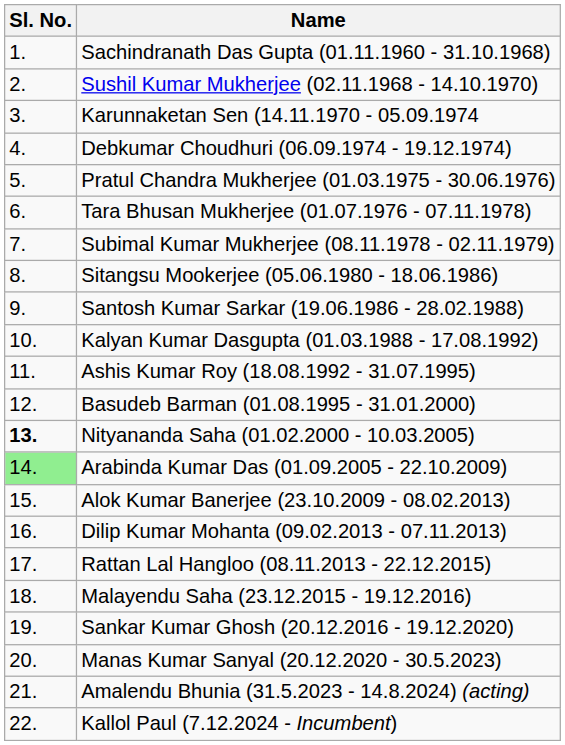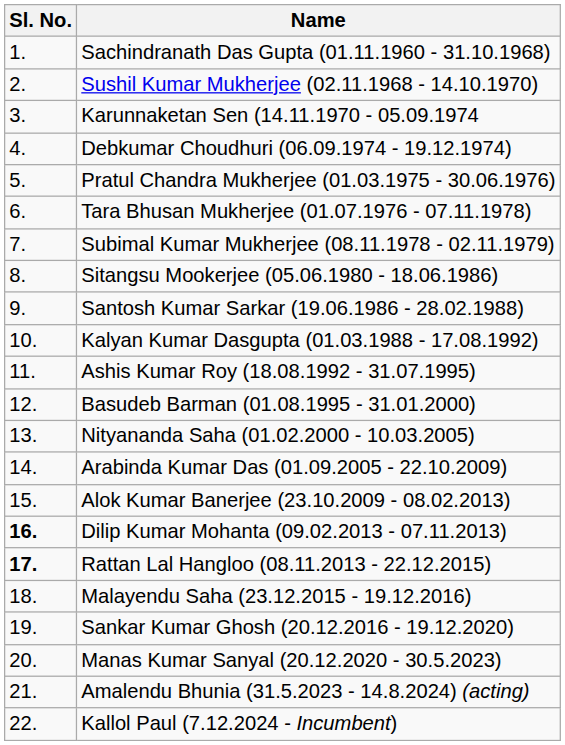Nityananda Saha (01.02.2000 - 10.03.2005) | Sl. No.: bold -> normal
Arabinda Kumar Das (01.09.2005 - 22.10.2009) | Sl. No.: lightgreen background -> no background
Dilip Kumar Mohanta (09.02.2013 - 07.11.2013) | Sl. No.: normal -> bold
Rattan Lal Hangloo (08.11.2013 - 22.12.2015) | Sl. No.: normal -> bold
